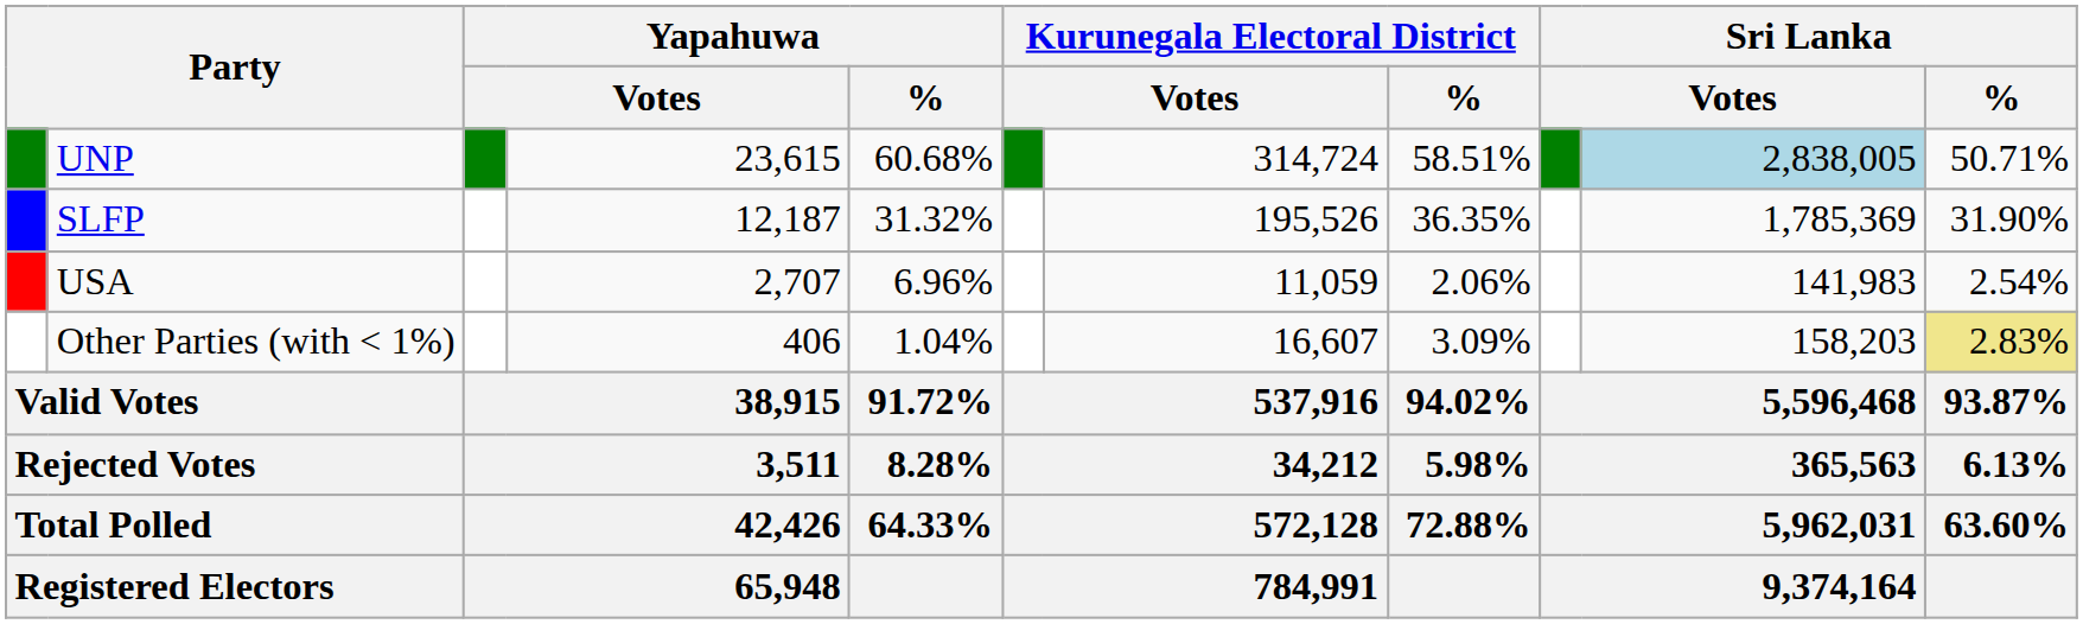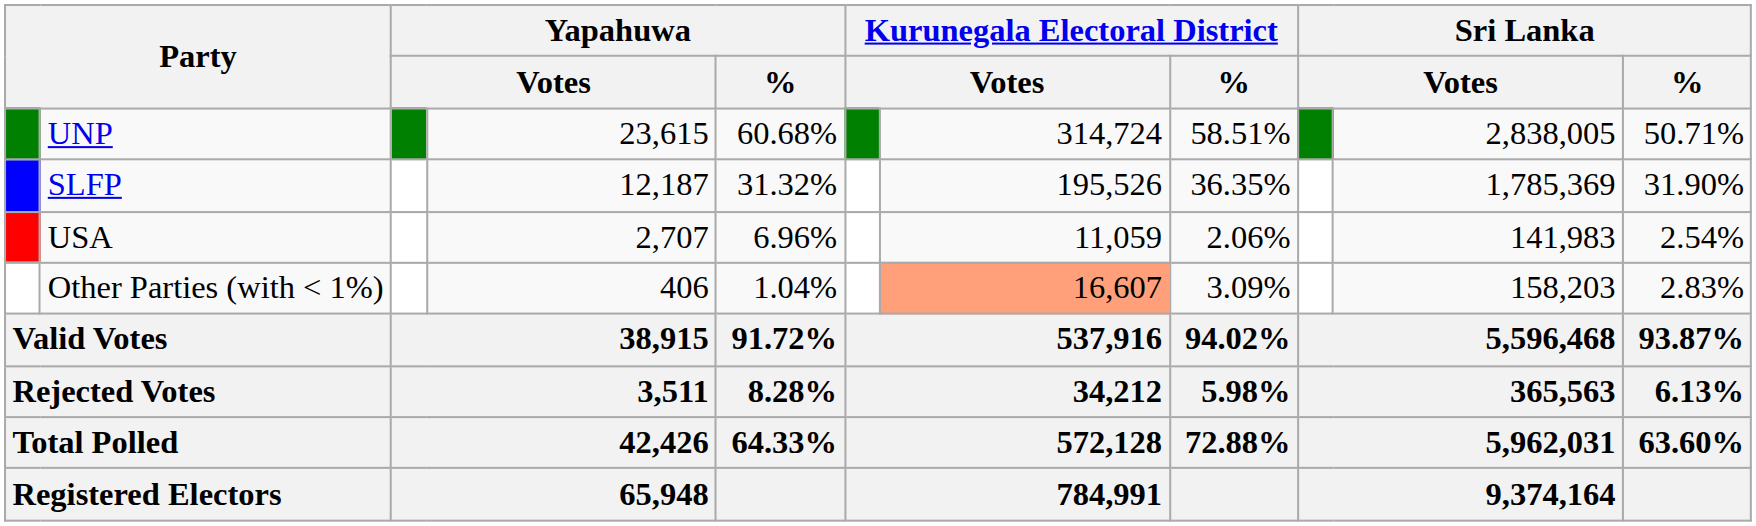UNP | column 10: lightblue background -> no background
Other Parties (with < 1%) | column 7: no background -> lightsalmon background
Other Parties (with < 1%) | Sri Lanka / %: khaki background -> no background
